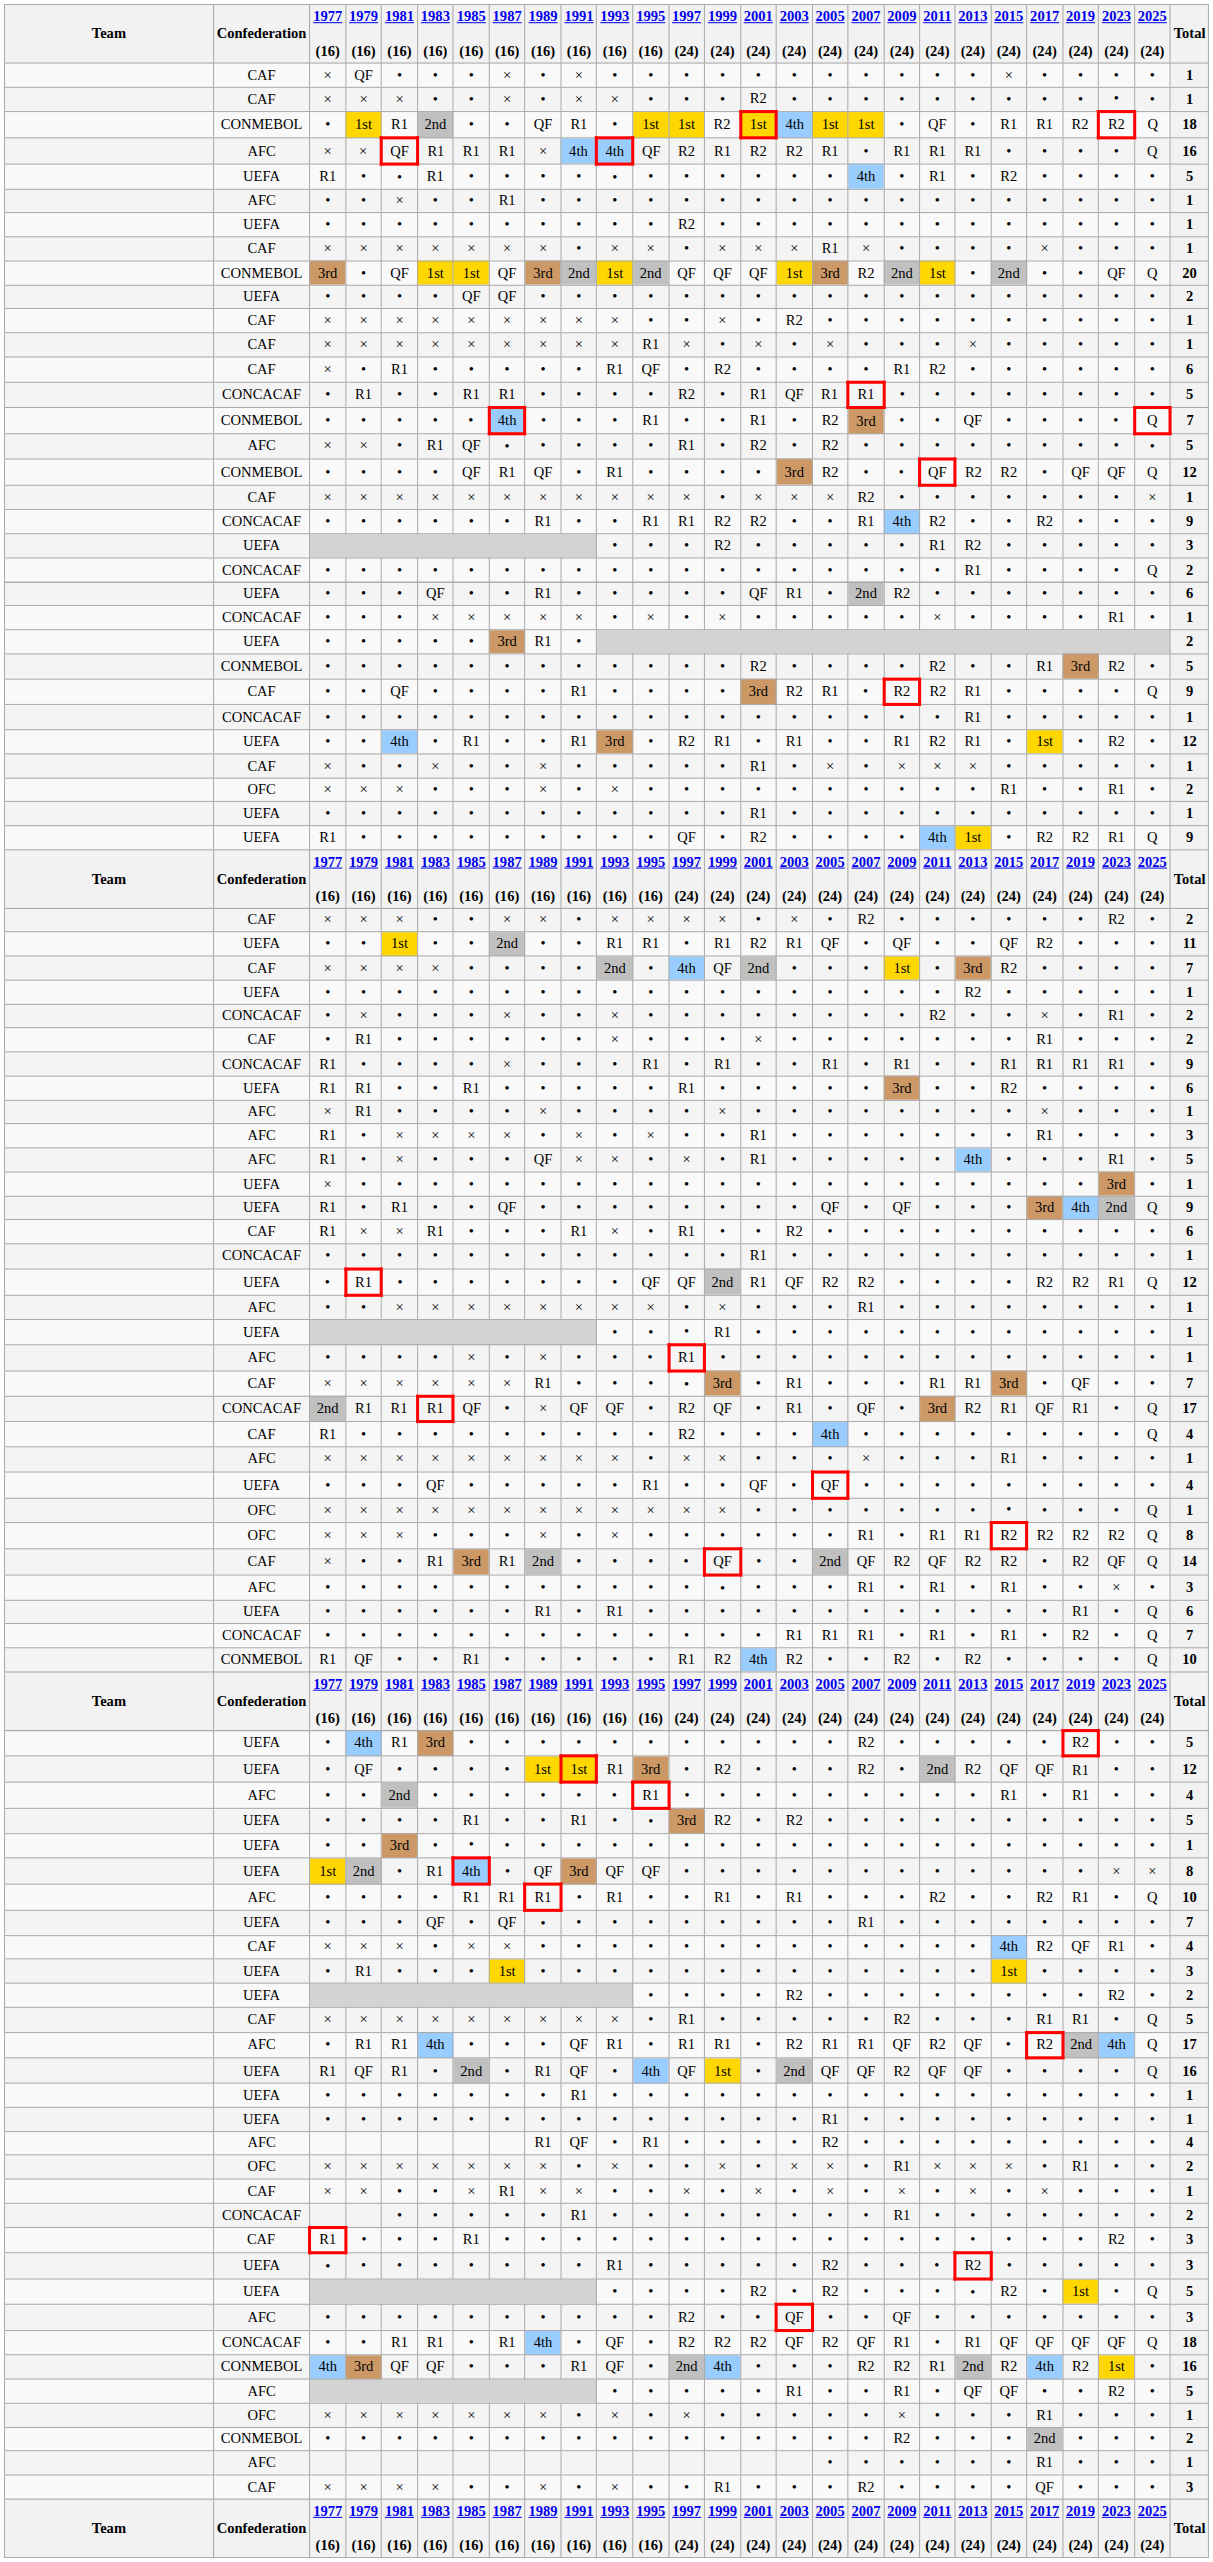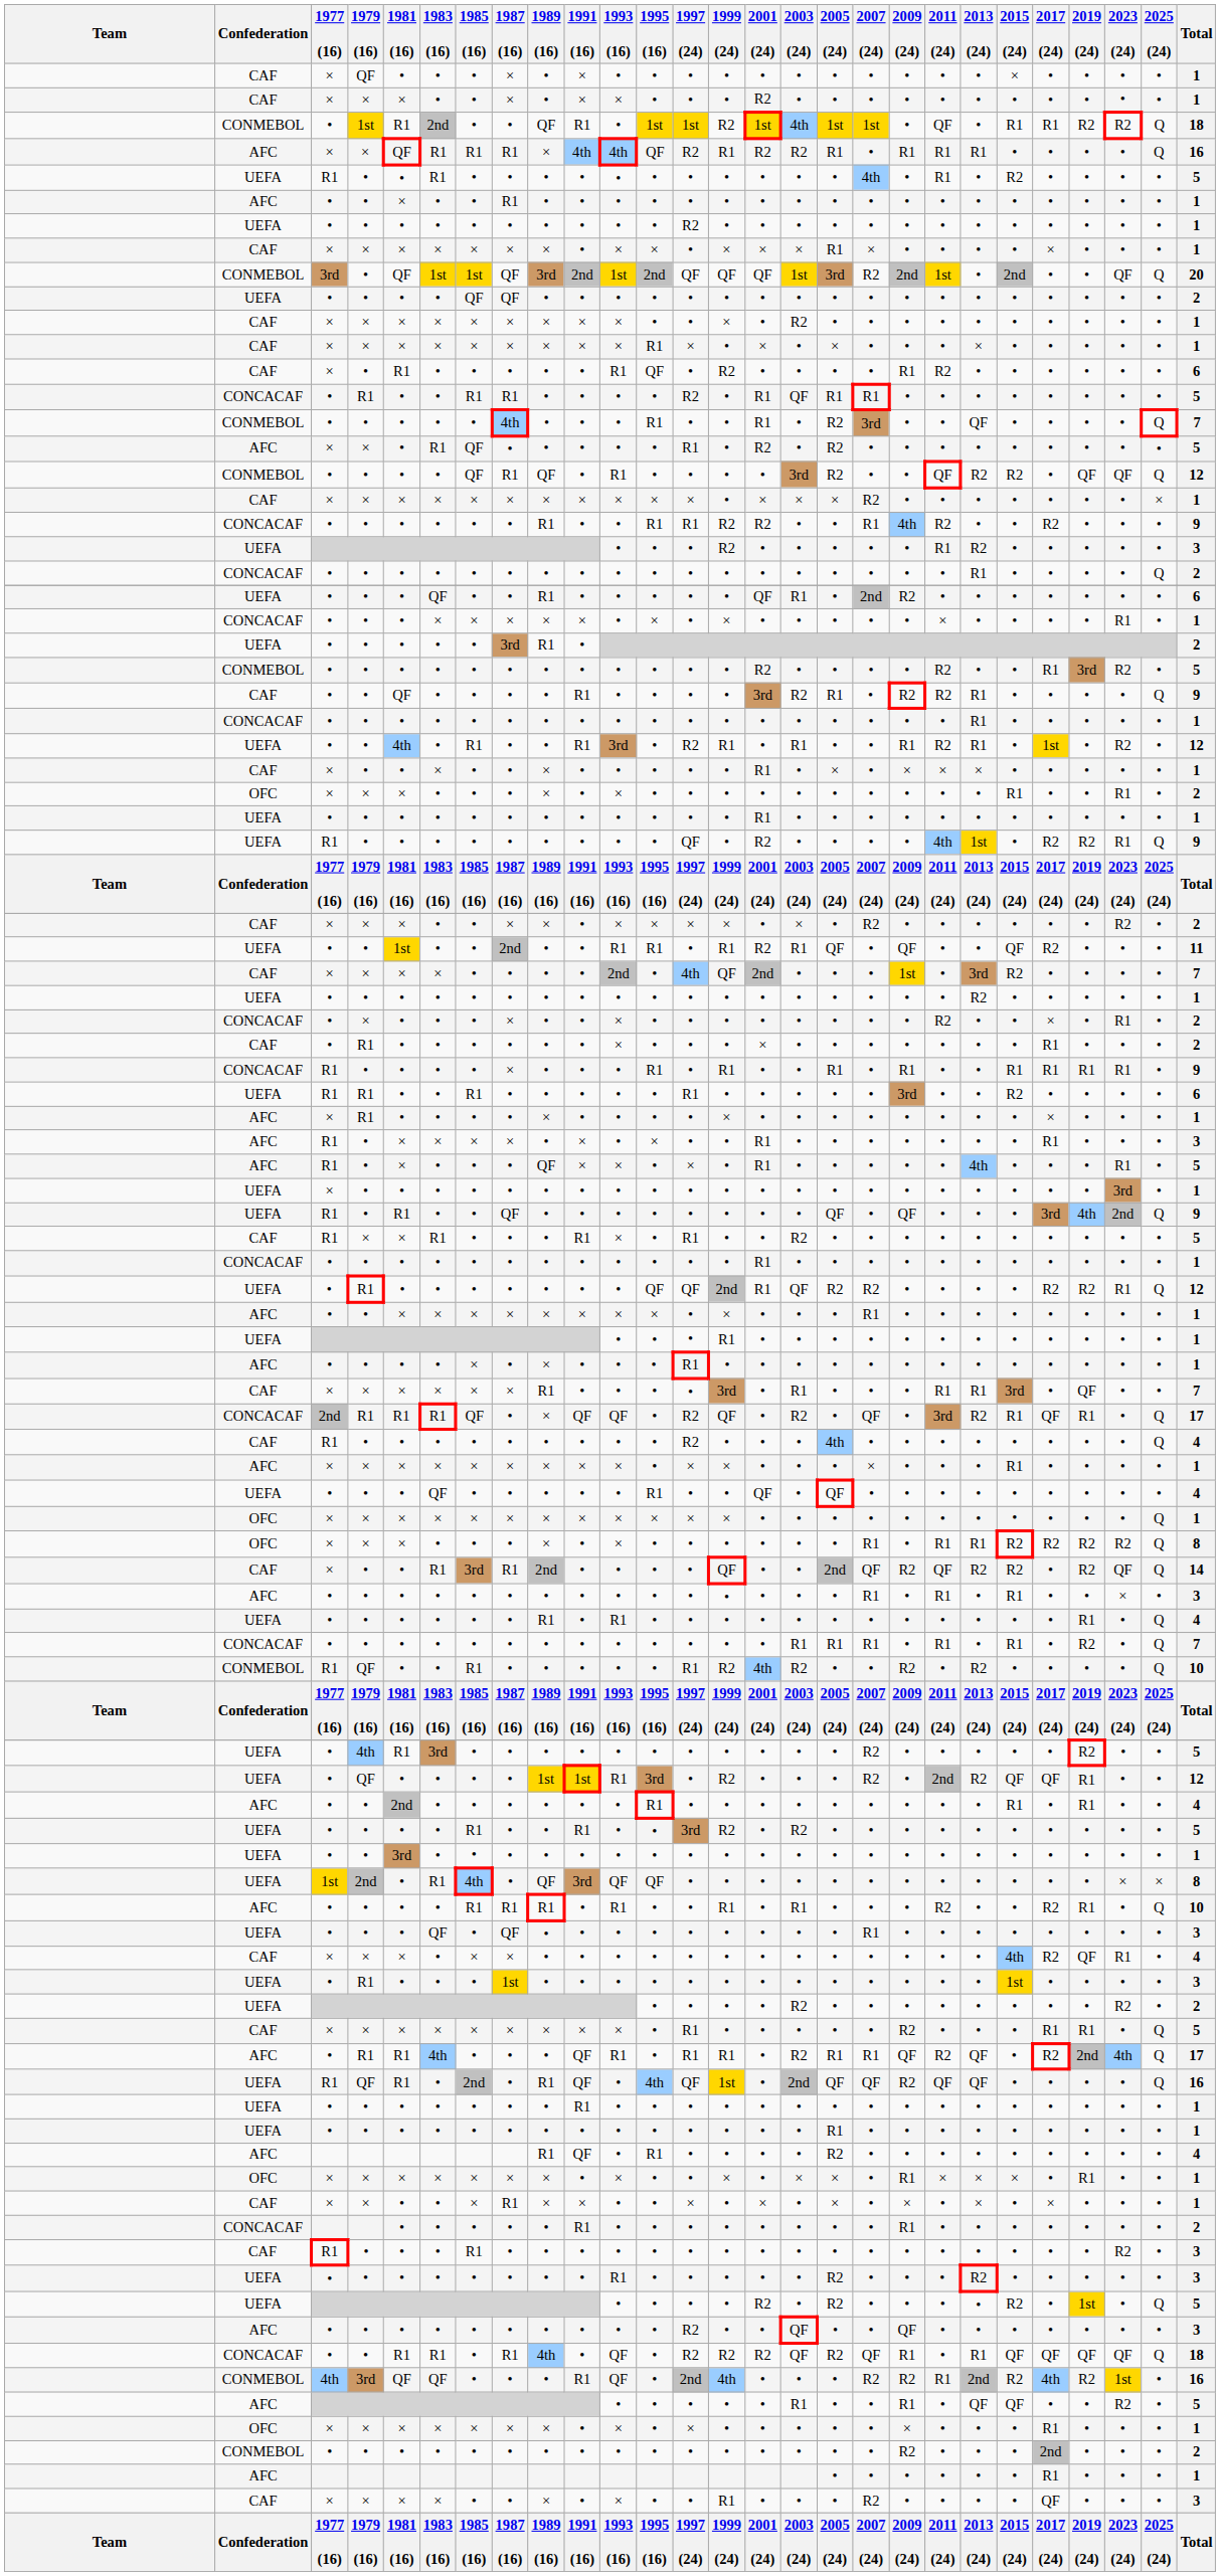row 48 | Total: 6 -> 5
row 55 | 2003 (24): R1 -> R2
row 63 | Total: 6 -> 4
row 74 | Total: 7 -> 3
row 84 | Total: 2 -> 1
